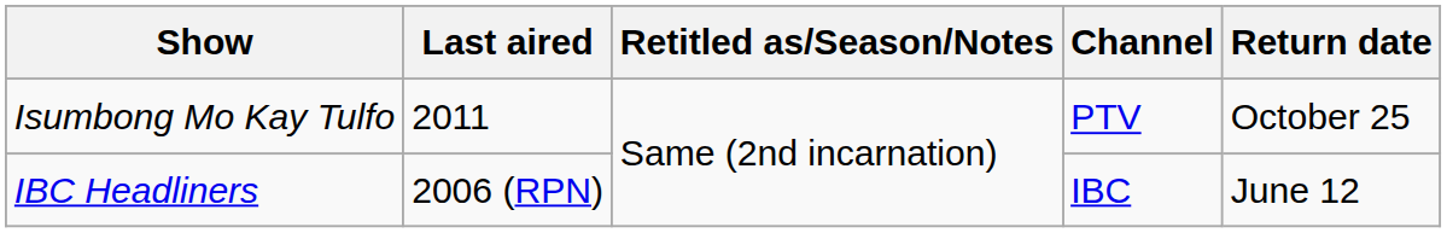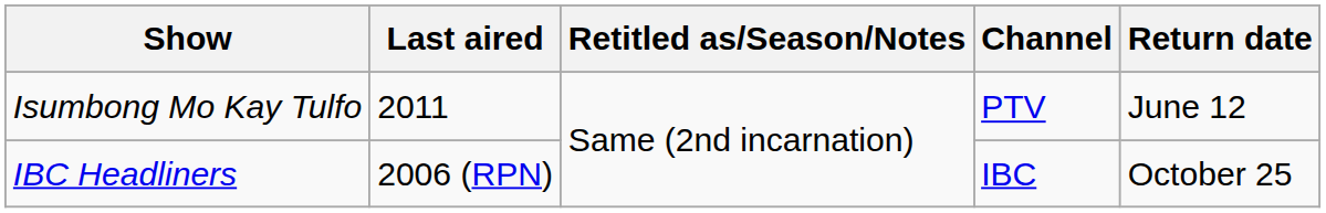Isumbong Mo Kay Tulfo | Return date: October 25 -> June 12
IBC Headliners | Return date: June 12 -> October 25
